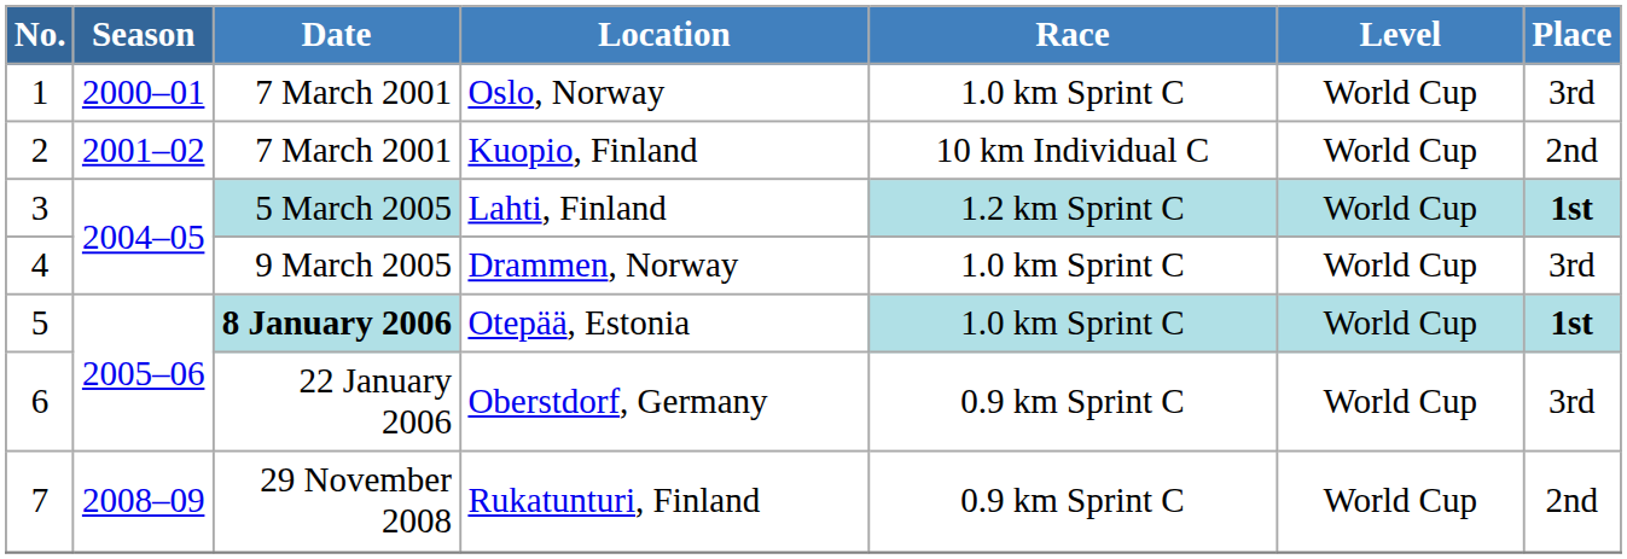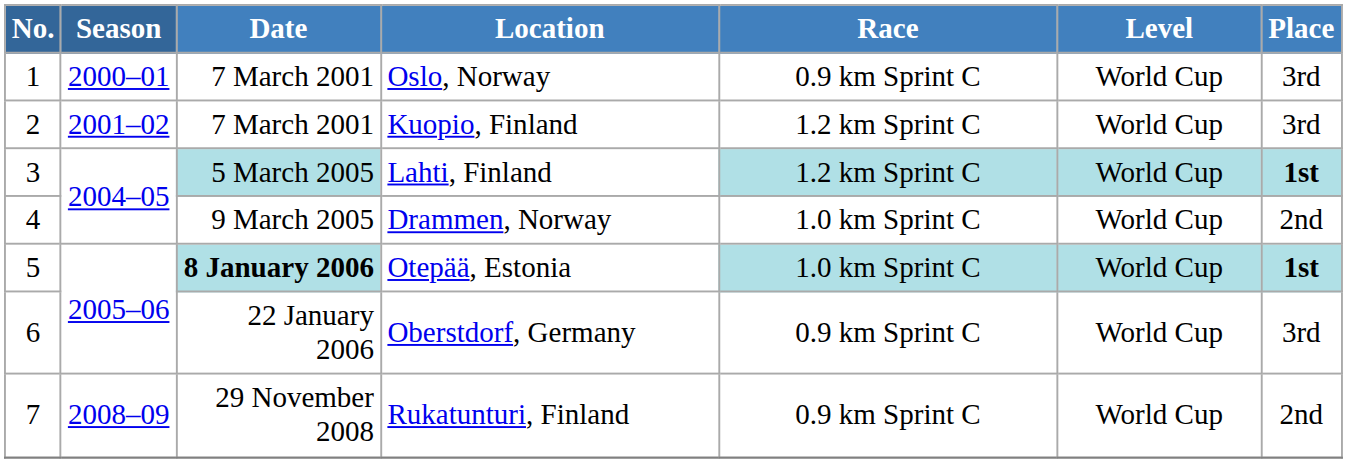Oslo, Norway | Race: 1.0 km Sprint C -> 0.9 km Sprint C
Kuopio, Finland | Race: 10 km Individual C -> 1.2 km Sprint C
Kuopio, Finland | Place: 2nd -> 3rd
Drammen, Norway | Place: 3rd -> 2nd
